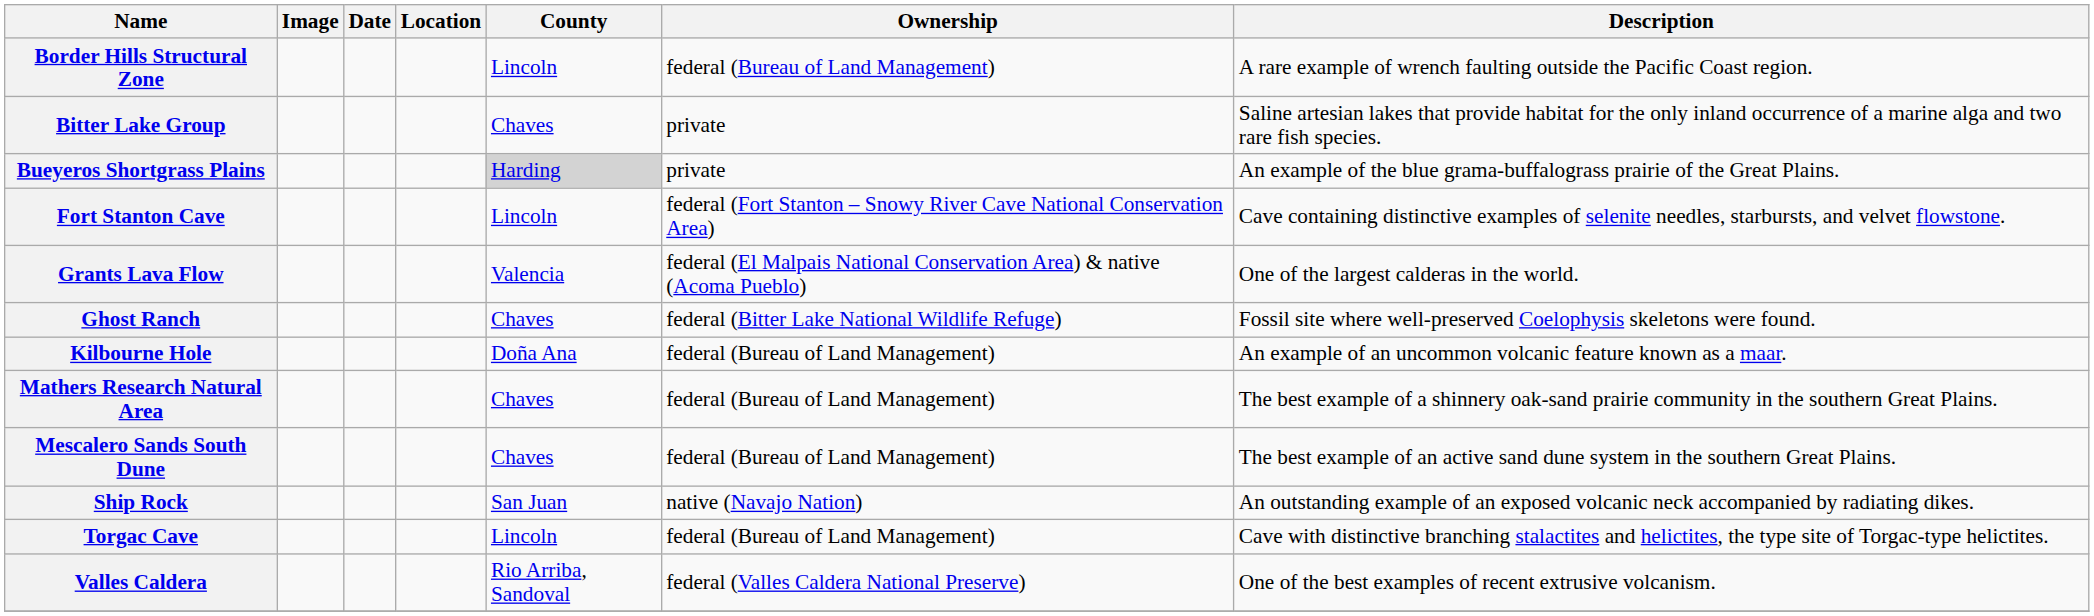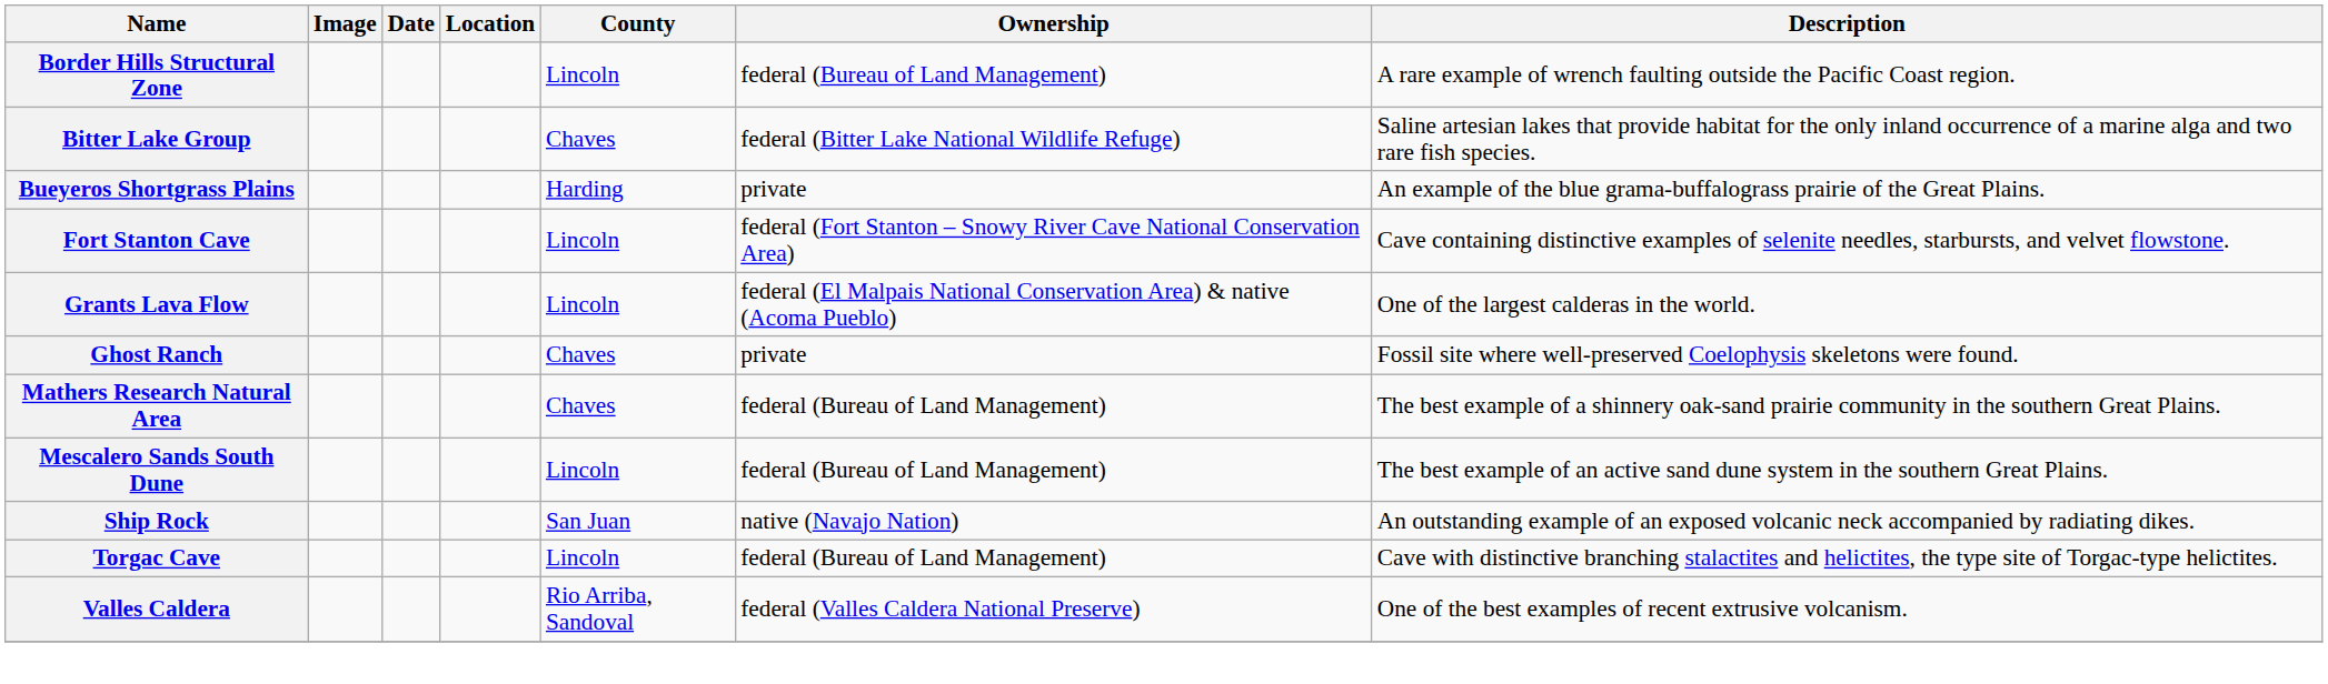Bitter Lake Group | Ownership: private -> federal (Bitter Lake National Wildlife Refuge)
Bueyeros Shortgrass Plains | County: lightgrey background -> no background
Grants Lava Flow | County: Valencia -> Lincoln
Ghost Ranch | Ownership: federal (Bitter Lake National Wildlife Refuge) -> private
- row: Kilbourne Hole | Doña Ana | federal (Bureau of Land Management) | An example of an uncommon volcanic feature known as a maar.
Mescalero Sands South Dune | County: Chaves -> Lincoln
